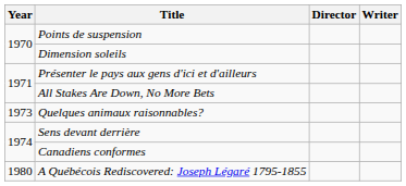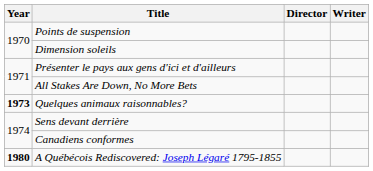Quelques animaux raisonnables? | Year: normal -> bold
A Québécois Rediscovered: Joseph Légaré 1795-1855 | Year: normal -> bold
